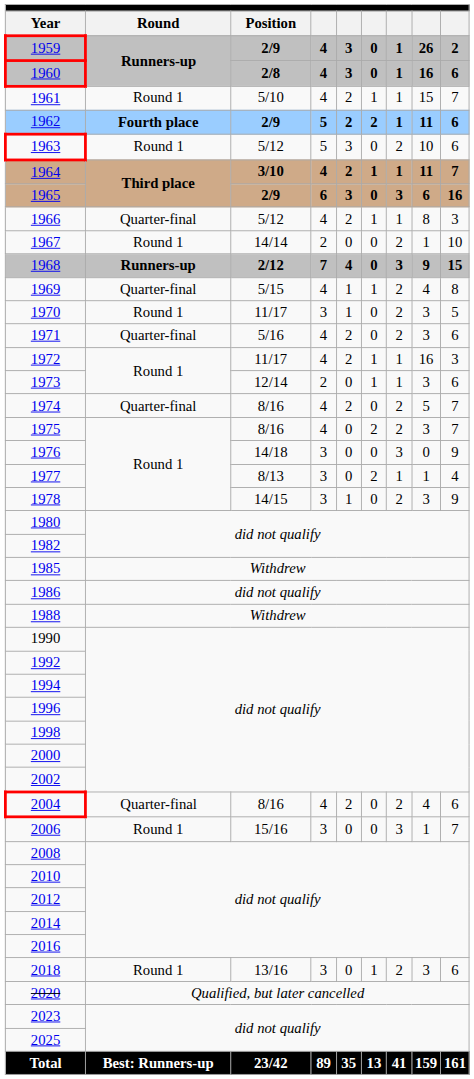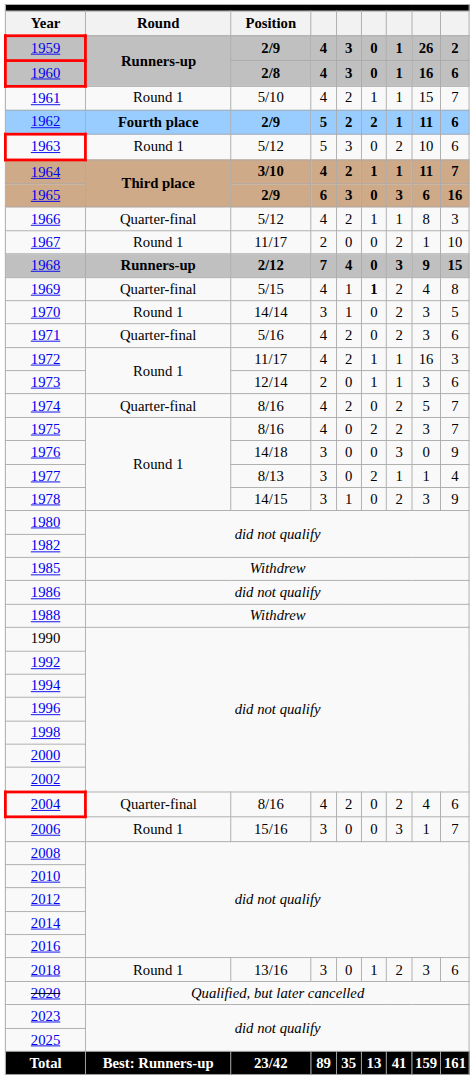1967 | Position: 14/14 -> 11/17
1969 | column 6: normal -> bold
1970 | Position: 11/17 -> 14/14
